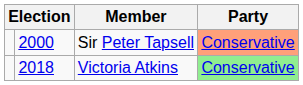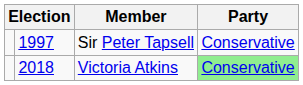Sir Peter Tapsell | column 2: 2000 -> 1997
Sir Peter Tapsell | Party: lightsalmon background -> no background
